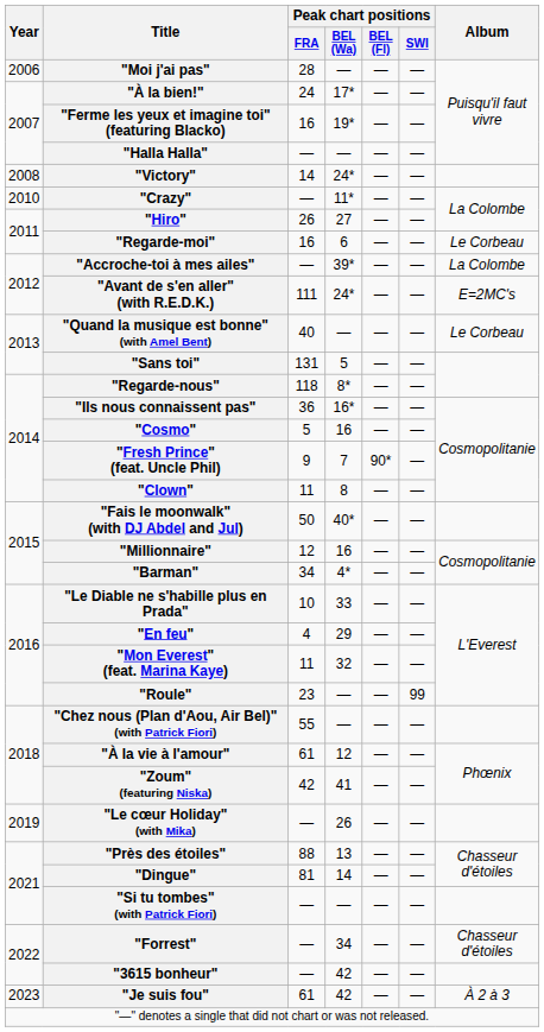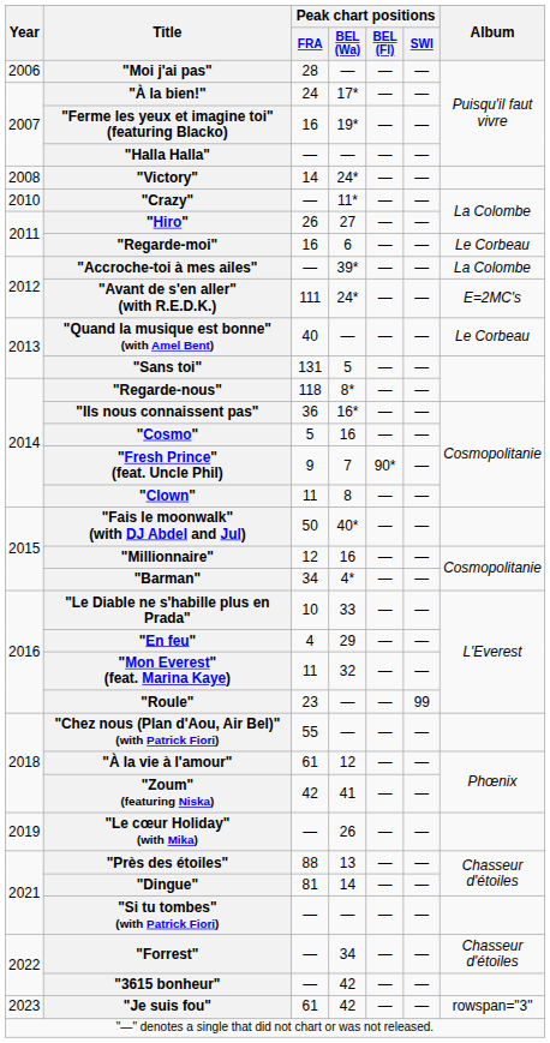"Je suis fou" | Album: À 2 à 3 -> rowspan="3"
